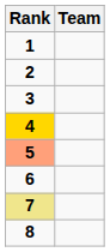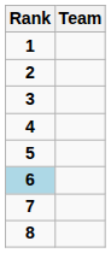4 | Rank: gold background -> no background
5 | Rank: lightsalmon background -> no background
6 | Rank: no background -> lightblue background
7 | Rank: khaki background -> no background
